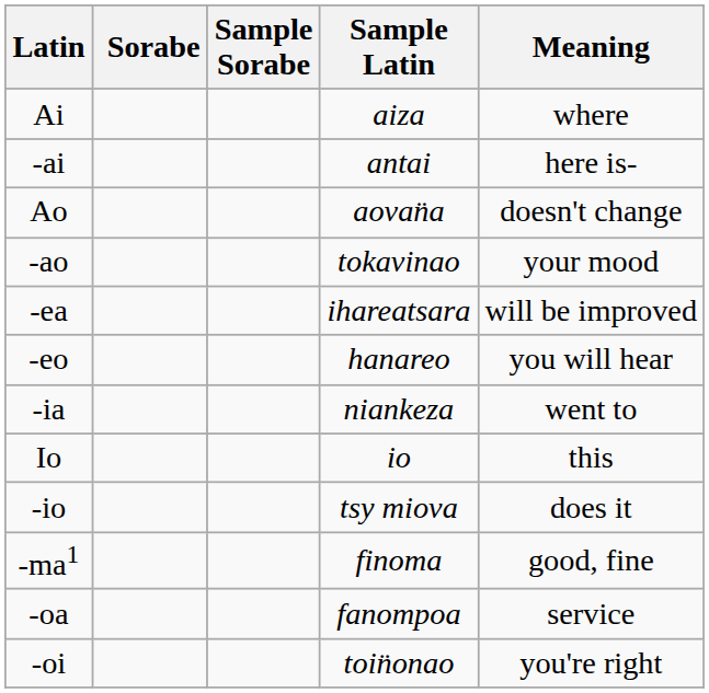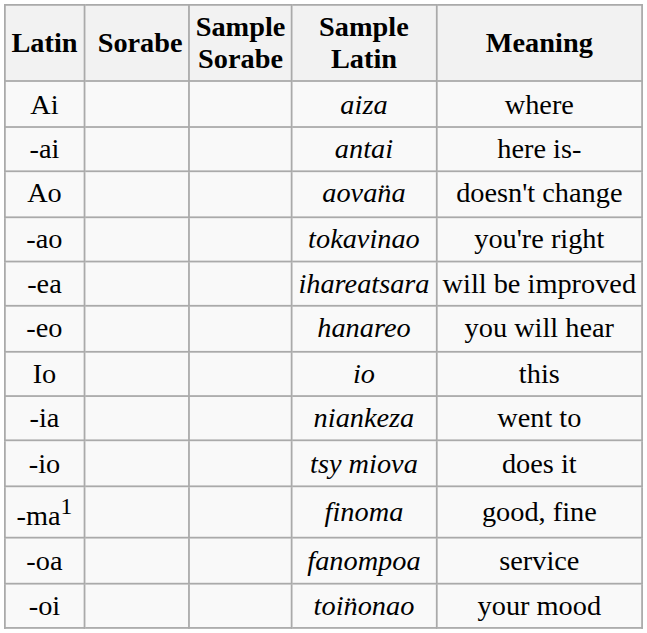-ao | Meaning: your mood -> you're right
rows swapped: -ia <-> Io
-oi | Meaning: you're right -> your mood
